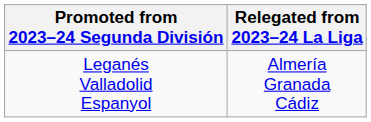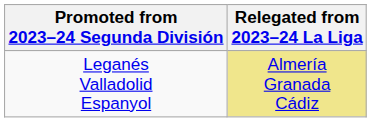Leganés Valladolid Espanyol | Relegated from 2023–24 La Liga: no background -> khaki background
